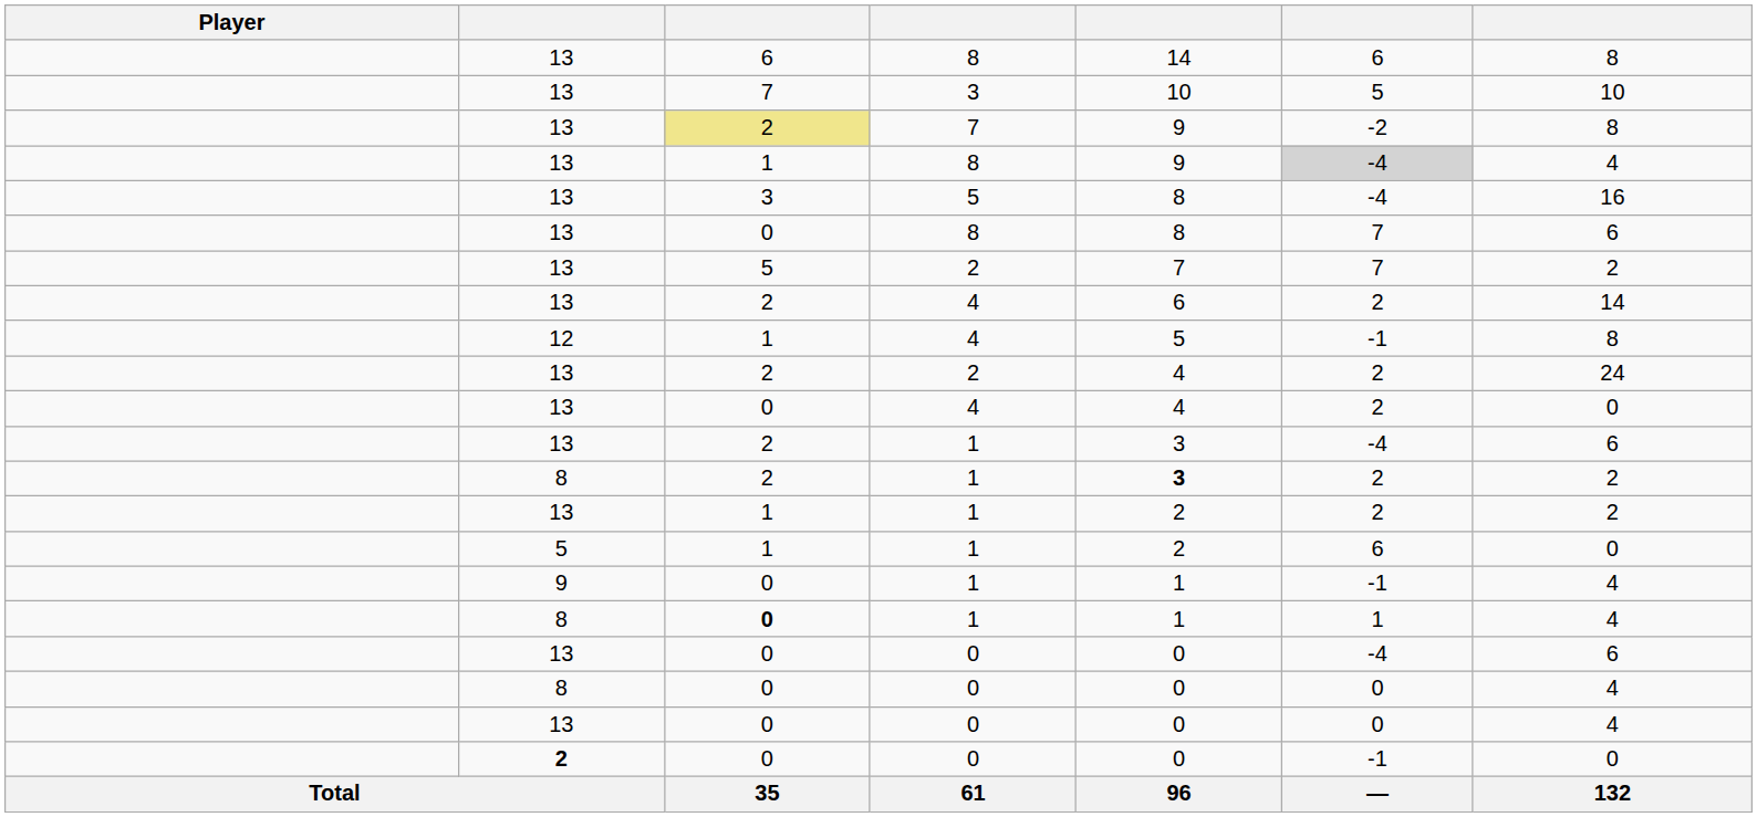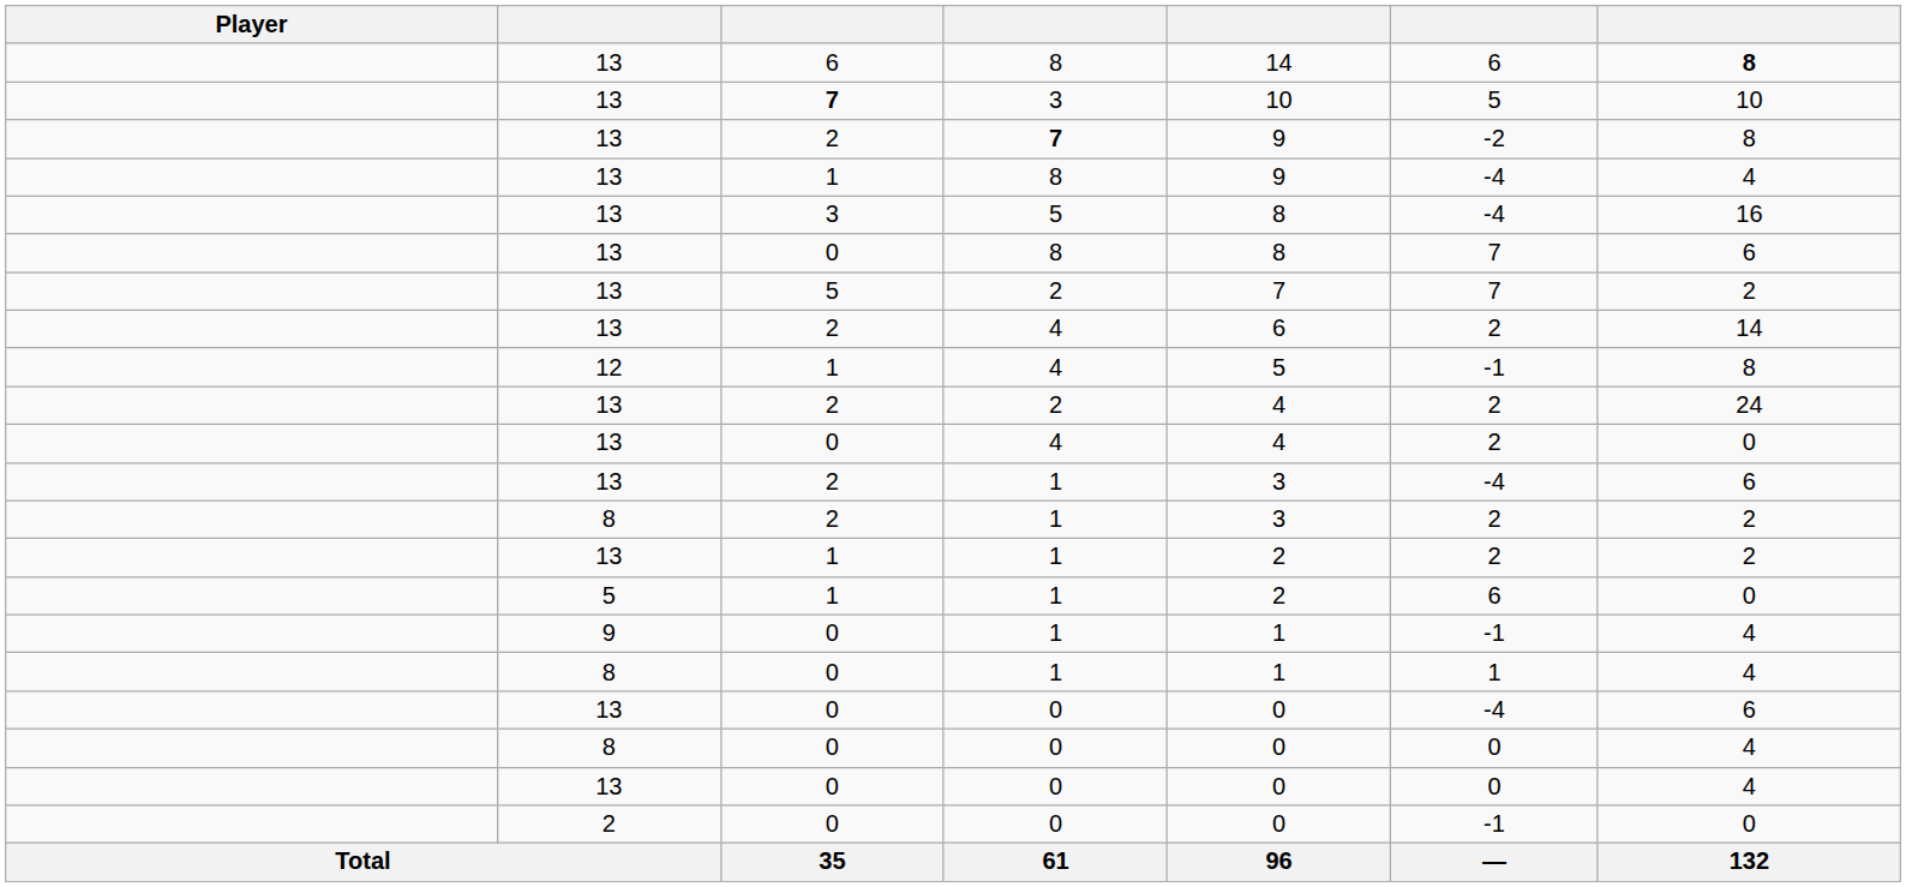row 2 | column 7: normal -> bold
row 3 | column 3: normal -> bold
row 4 | column 3: khaki background -> no background
row 4 | column 4: normal -> bold
row 5 | column 6: lightgrey background -> no background
row 14 | column 5: bold -> normal
row 18 | column 3: bold -> normal
row 22 | column 2: bold -> normal
